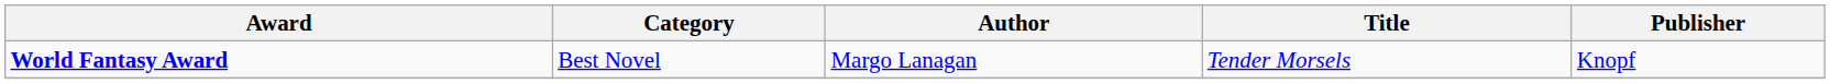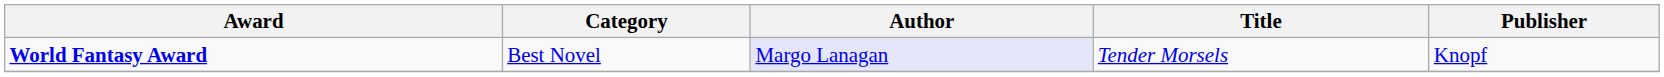World Fantasy Award | Author: no background -> lavender background
